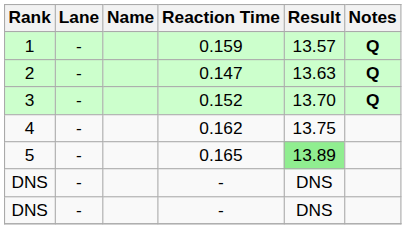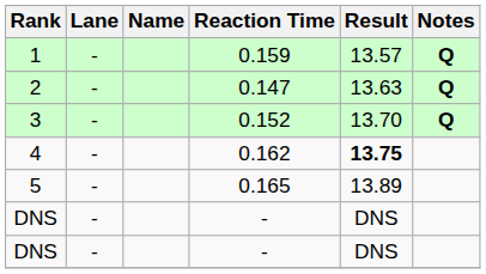4 | Result: normal -> bold
5 | Result: lightgreen background -> no background
